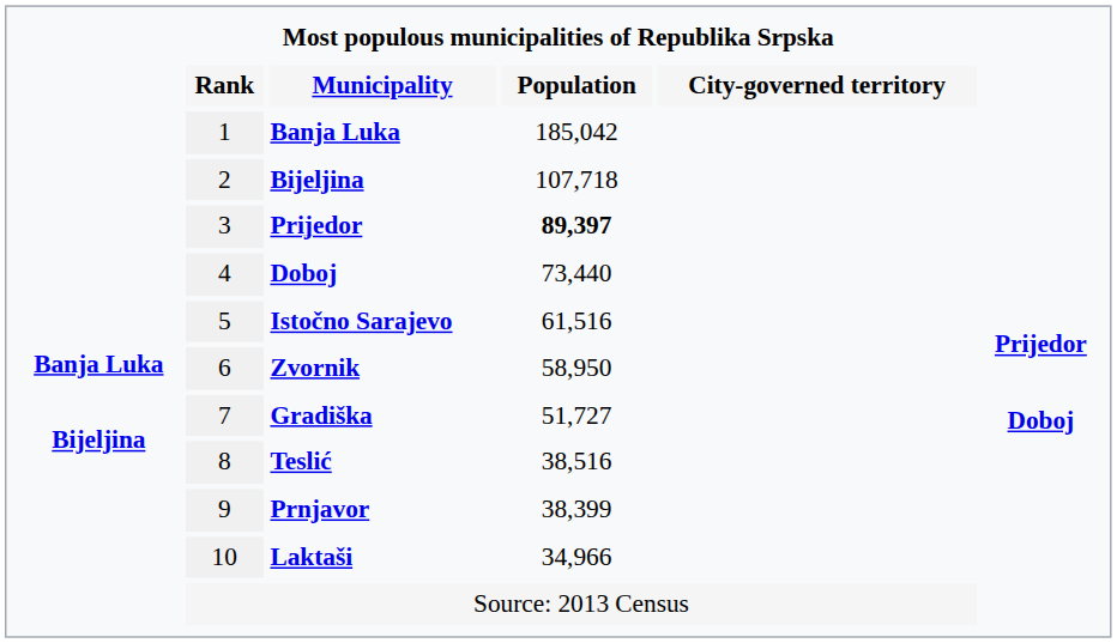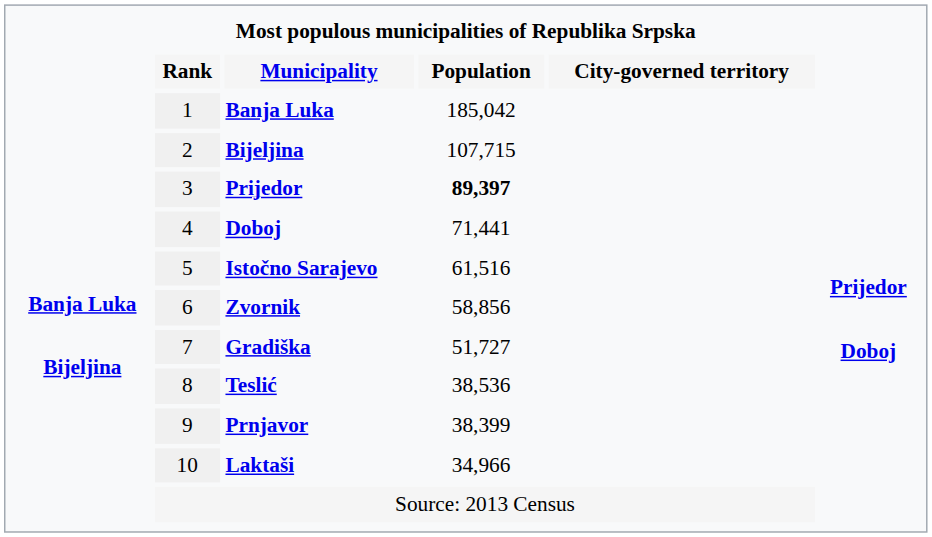Bijeljina | Population: 107,718 -> 107,715
Doboj | Population: 73,440 -> 71,441
Zvornik | Population: 58,950 -> 58,856
Teslić | Population: 38,516 -> 38,536
